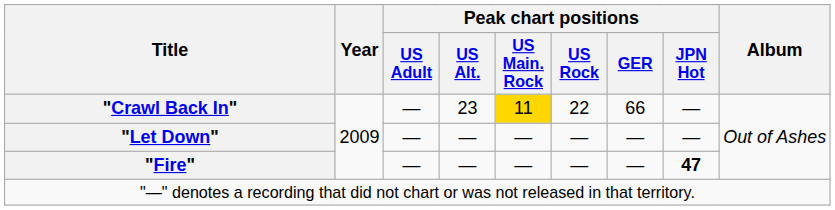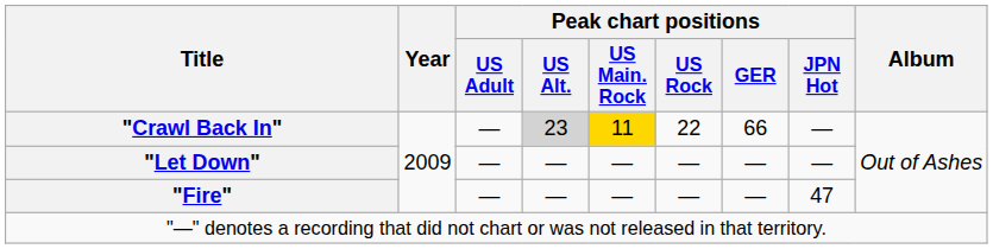"Crawl Back In" | Peak chart positions / US Alt.: no background -> lightgrey background
"Fire" | Peak chart positions / JPN Hot: bold -> normal
